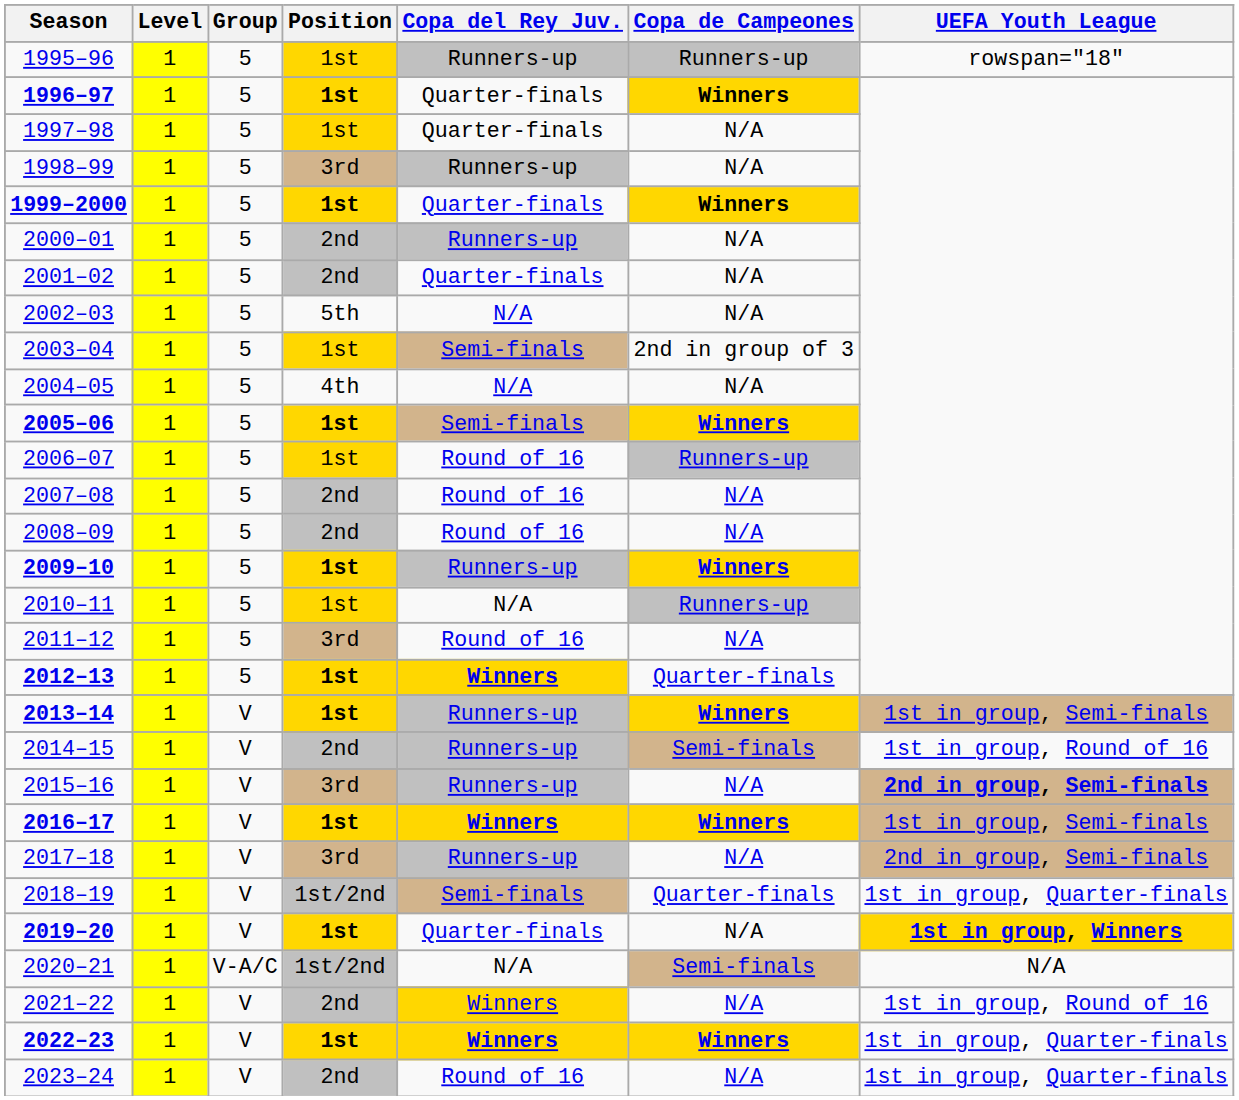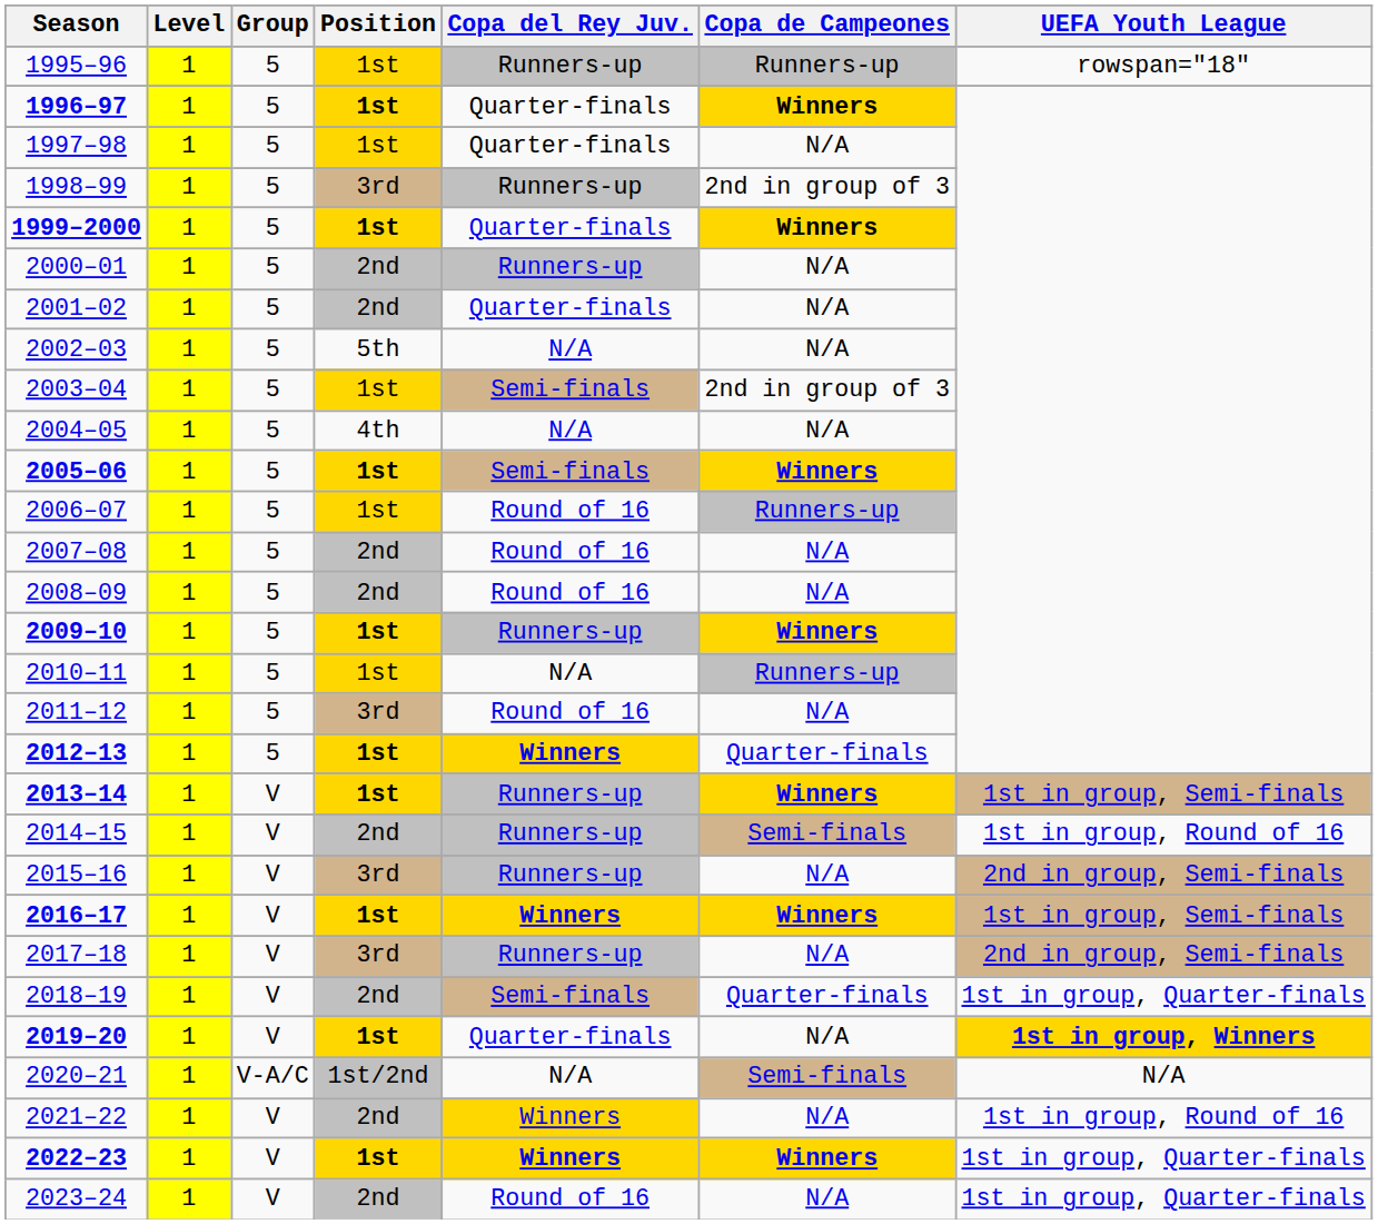1998–99 | Copa de Campeones: N/A -> 2nd in group of 3
2015–16 | UEFA Youth League: bold -> normal
2018–19 | Position: 1st/2nd -> 2nd
